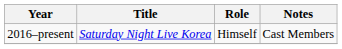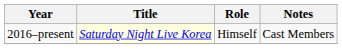2016–present | Title: no background -> lightyellow background
